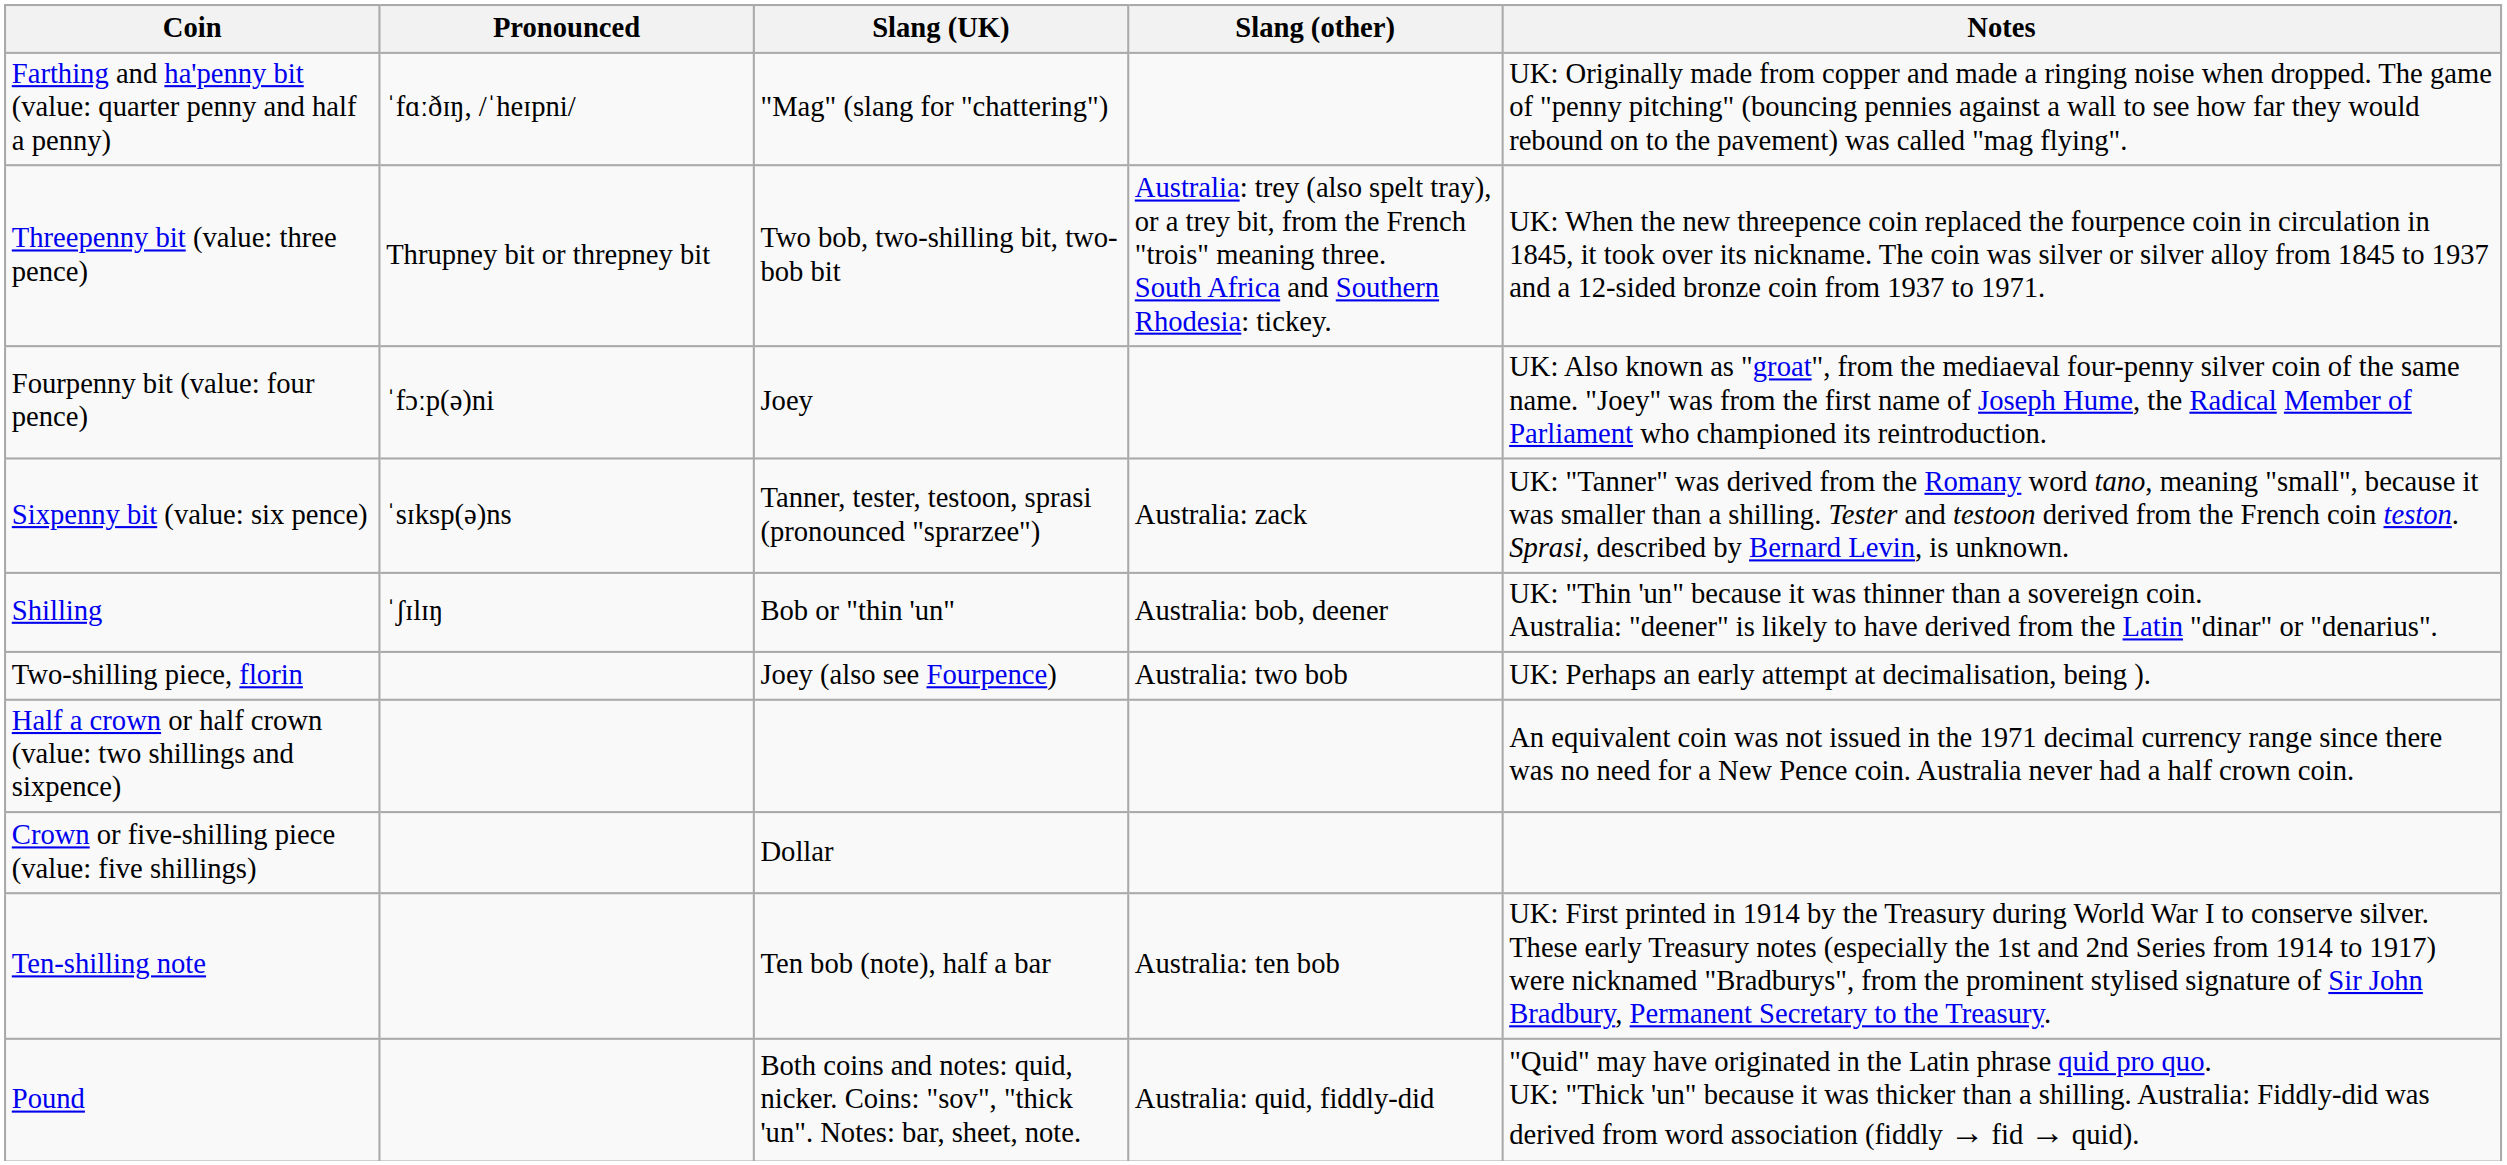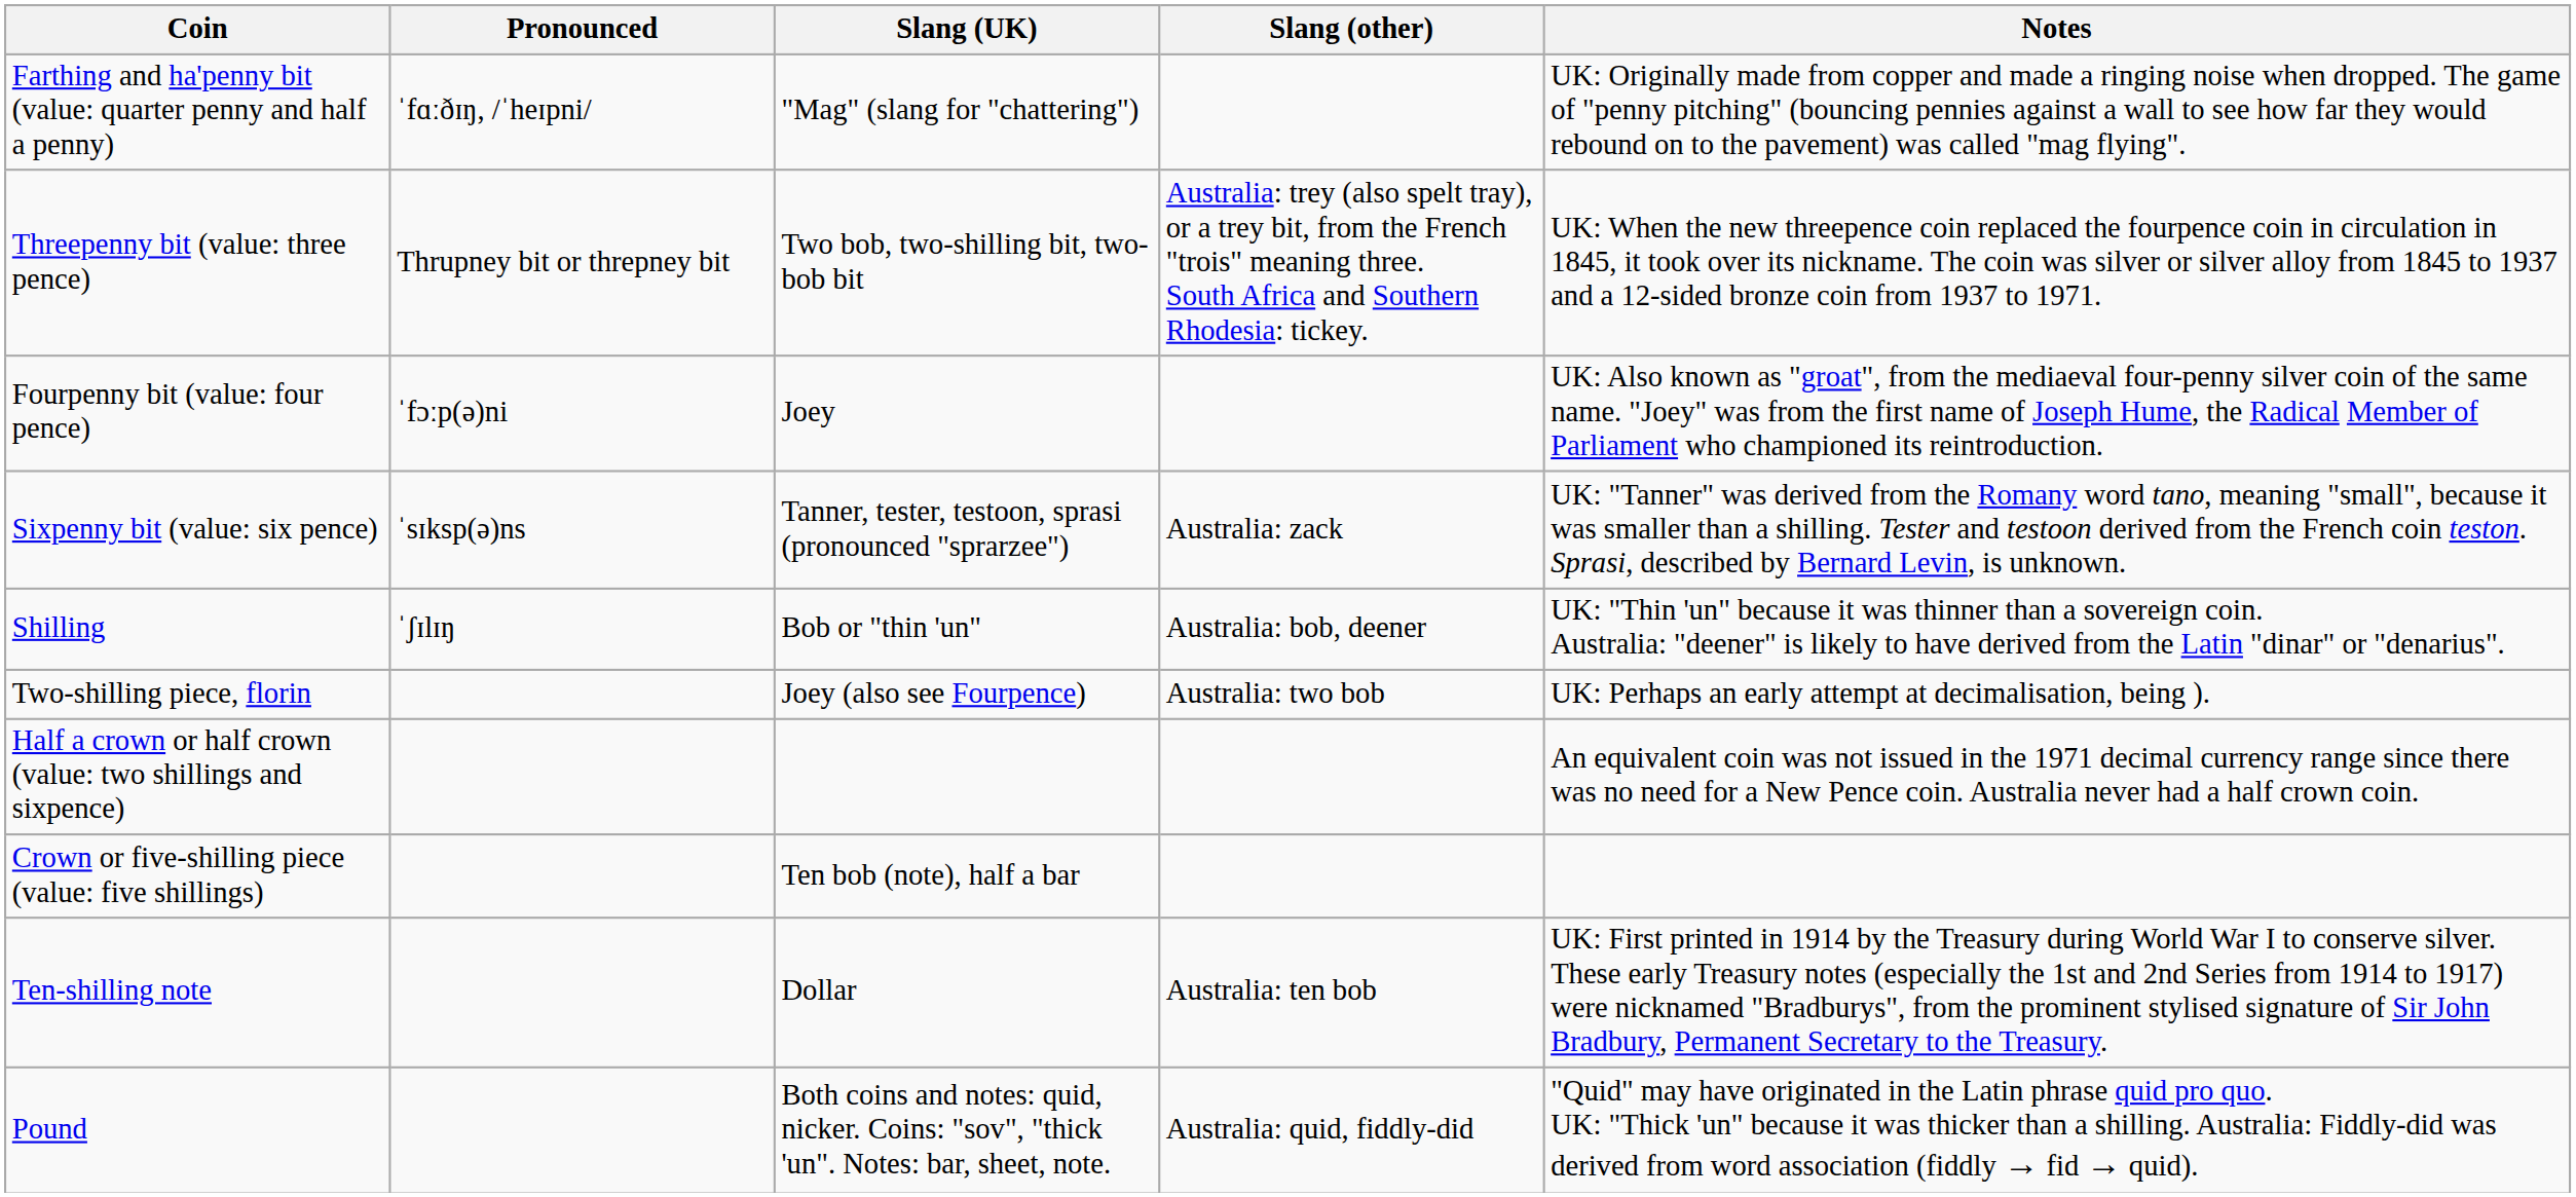Crown or five-shilling piece (value: five shillings) | Slang (UK): Dollar -> Ten bob (note), half a bar
Ten-shilling note | Slang (UK): Ten bob (note), half a bar -> Dollar
